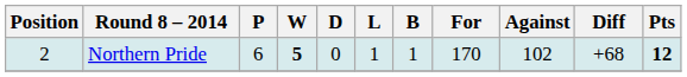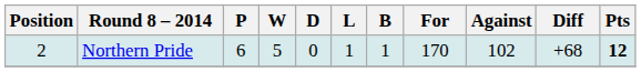Northern Pride | W: bold -> normal
